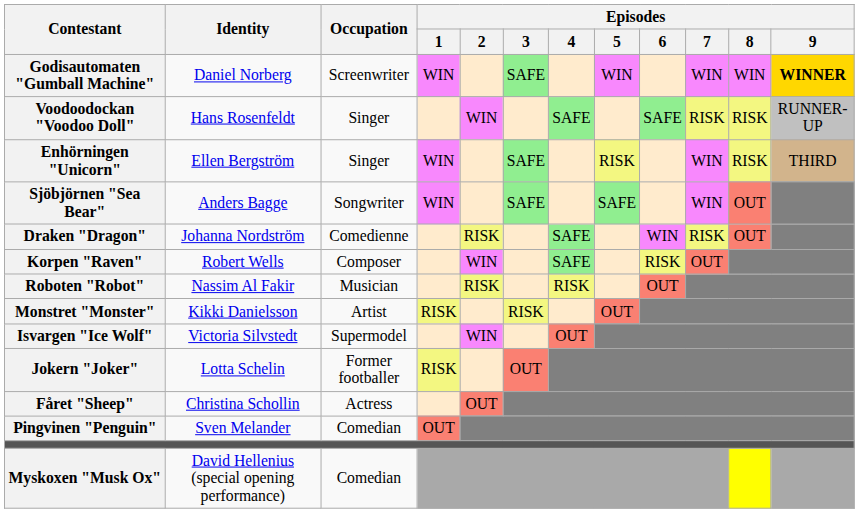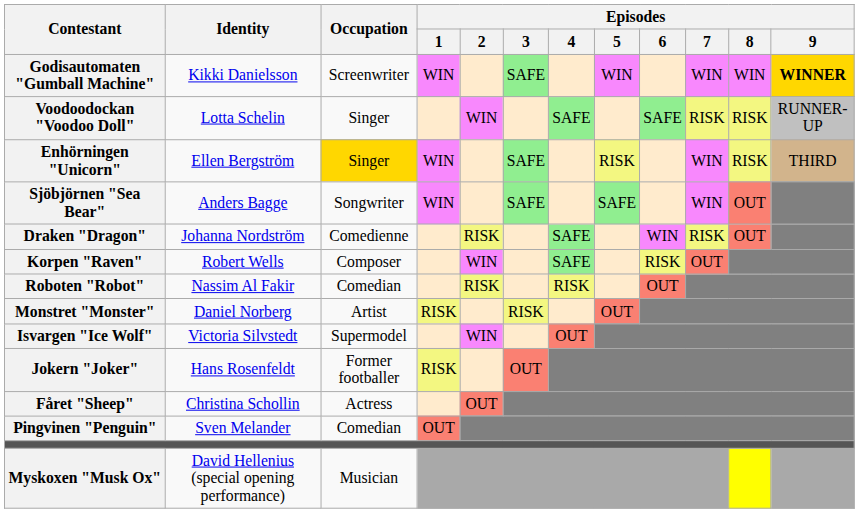Godisautomaten "Gumball Machine" | Identity: Daniel Norberg -> Kikki Danielsson
Voodoodockan "Voodoo Doll" | Identity: Hans Rosenfeldt -> Lotta Schelin
Enhörningen "Unicorn" | Occupation: no background -> gold background
Roboten "Robot" | Occupation: Musician -> Comedian
Monstret "Monster" | Identity: Kikki Danielsson -> Daniel Norberg
Jokern "Joker" | Identity: Lotta Schelin -> Hans Rosenfeldt
Myskoxen "Musk Ox" | Occupation: Comedian -> Musician
